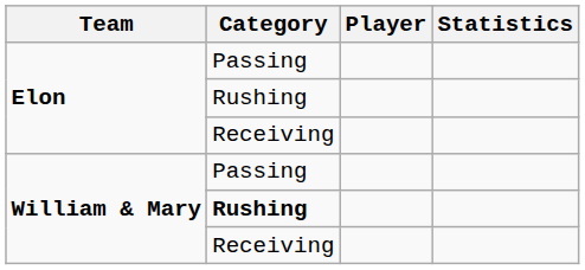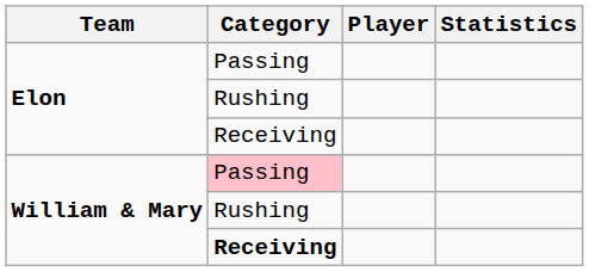William & Mary / Passing | Category: no background -> pink background
William & Mary / Rushing | Category: bold -> normal
William & Mary / Receiving | Category: normal -> bold
